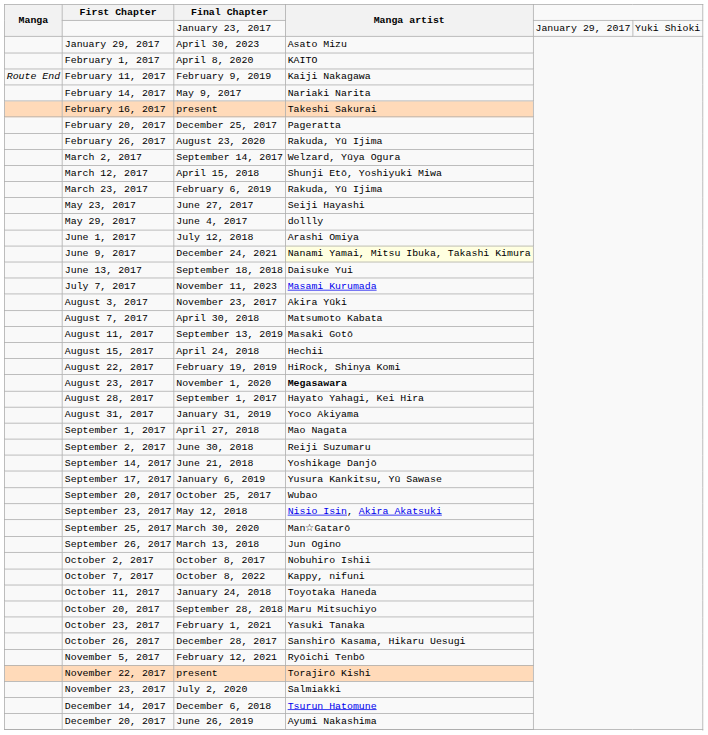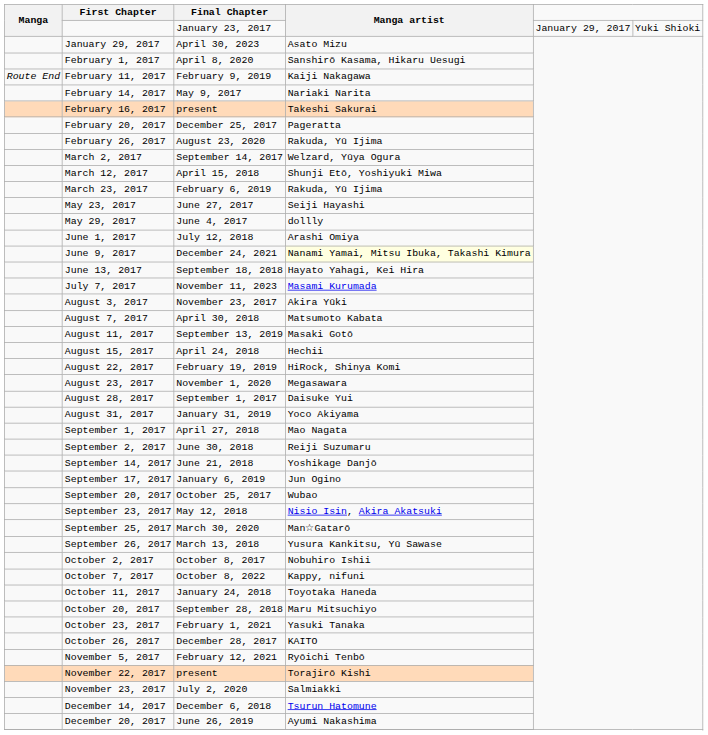February 1, 2017 | Manga artist: KAITO -> Sanshirō Kasama, Hikaru Uesugi
June 13, 2017 | Manga artist: Daisuke Yui -> Hayato Yahagi, Kei Hira
August 23, 2017 | Manga artist: bold -> normal
August 28, 2017 | Manga artist: Hayato Yahagi, Kei Hira -> Daisuke Yui
September 17, 2017 | Manga artist: Yusura Kankitsu, Yū Sawase -> Jun Ogino
September 26, 2017 | Manga artist: Jun Ogino -> Yusura Kankitsu, Yū Sawase
October 26, 2017 | Manga artist: Sanshirō Kasama, Hikaru Uesugi -> KAITO
